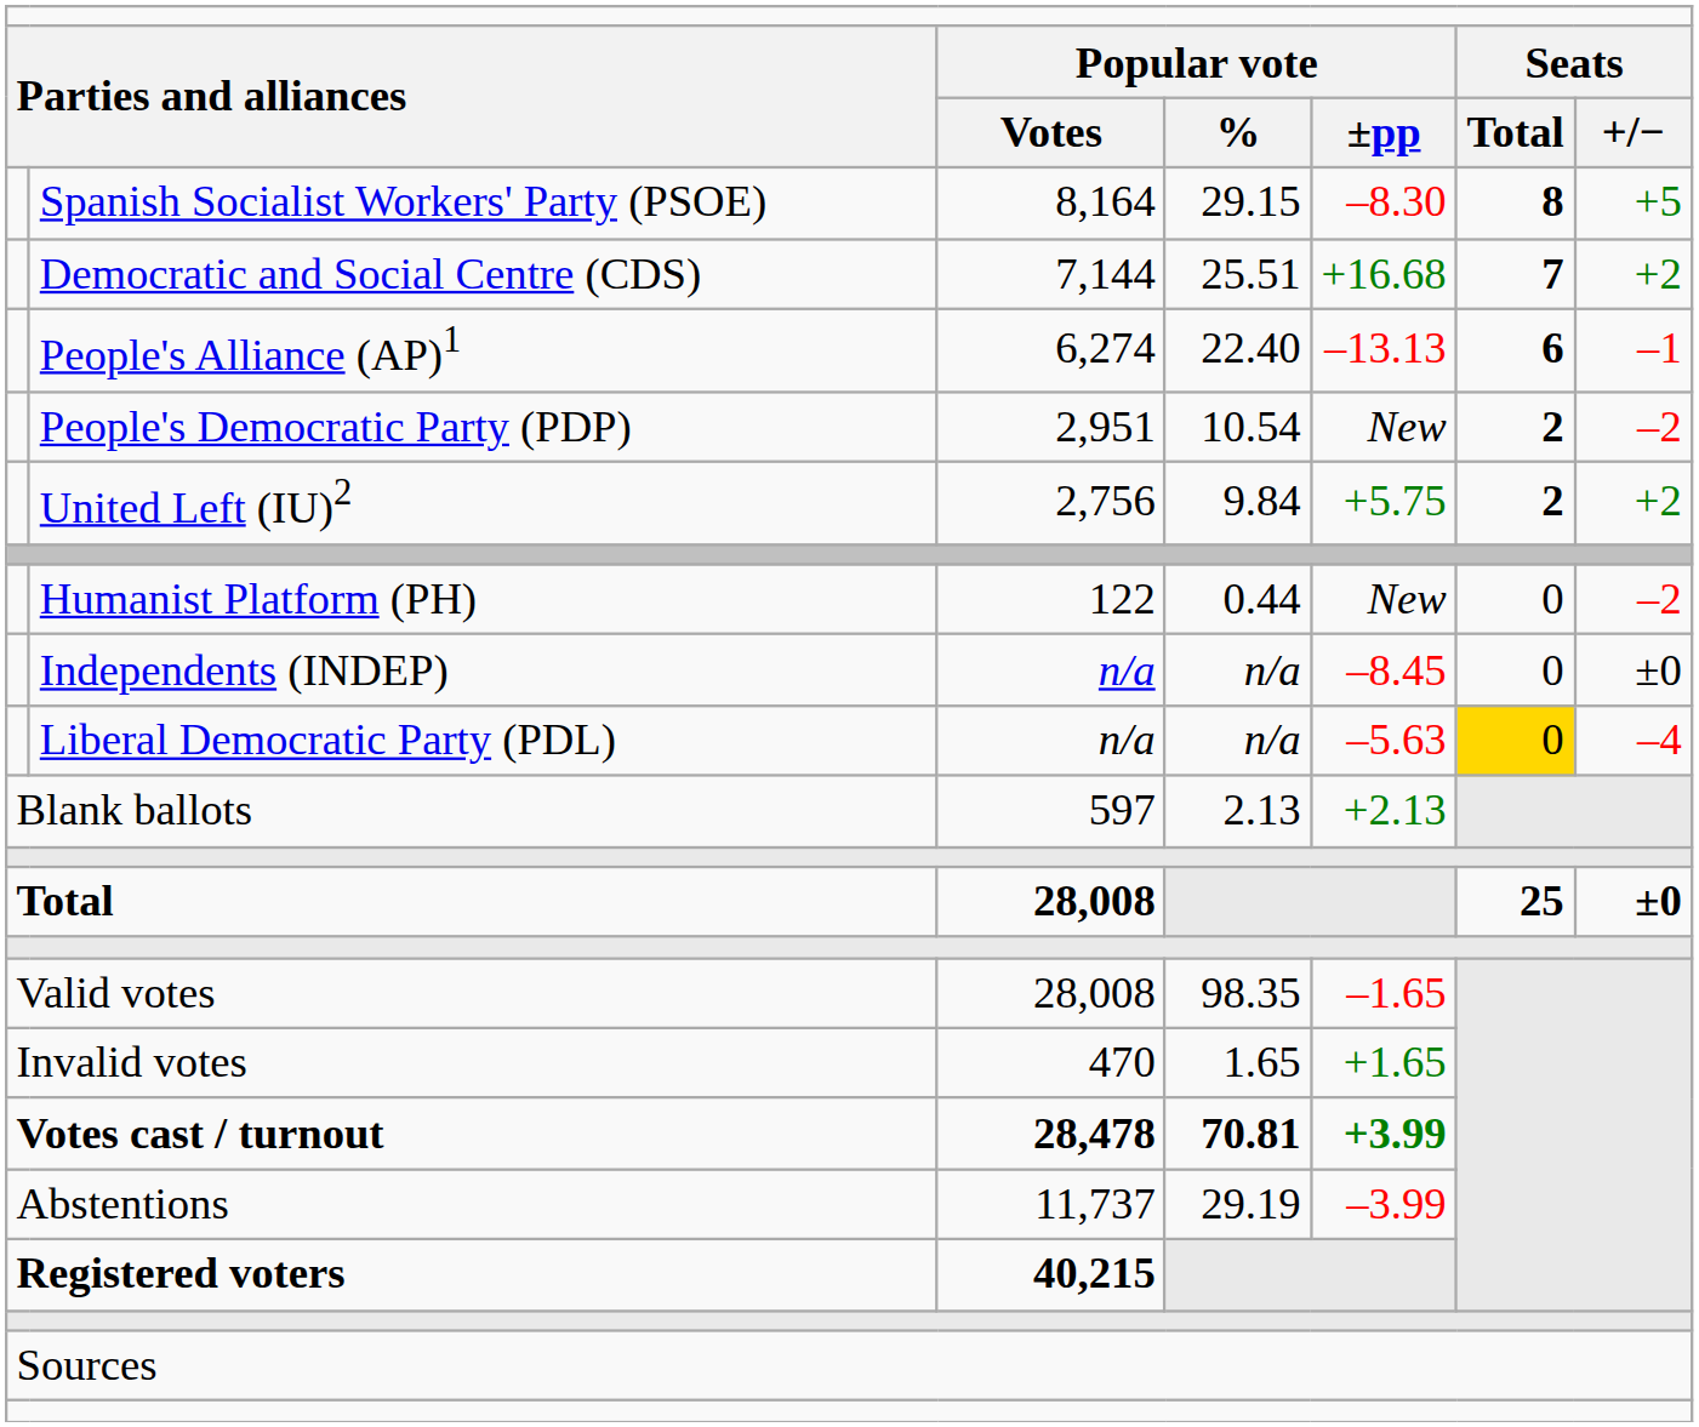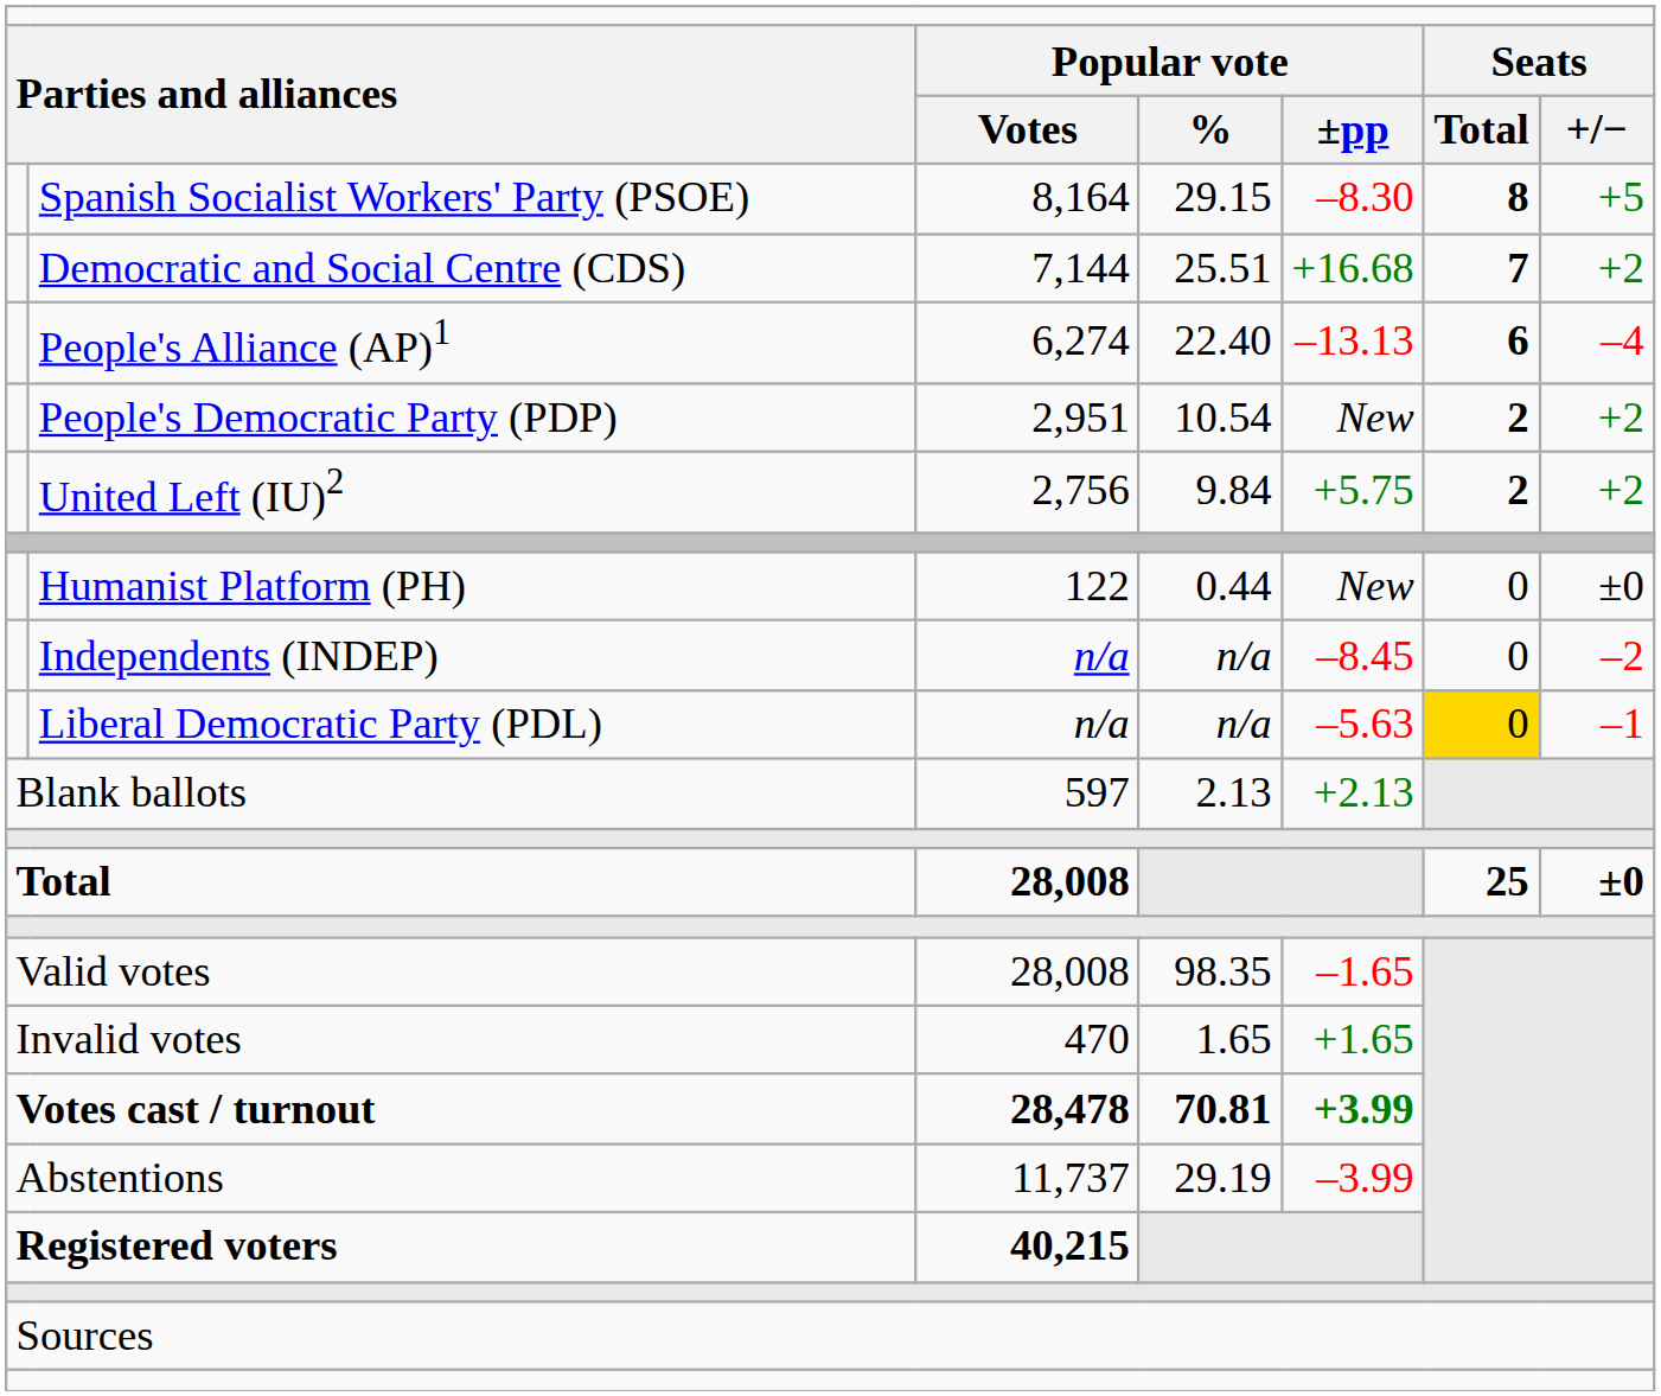People's Alliance (AP)1 | column 7: –1 -> –4
People's Democratic Party (PDP) | column 7: –2 -> +2
Humanist Platform (PH) | column 7: –2 -> ±0
Independents (INDEP) | column 7: ±0 -> –2
Liberal Democratic Party (PDL) | column 7: –4 -> –1
